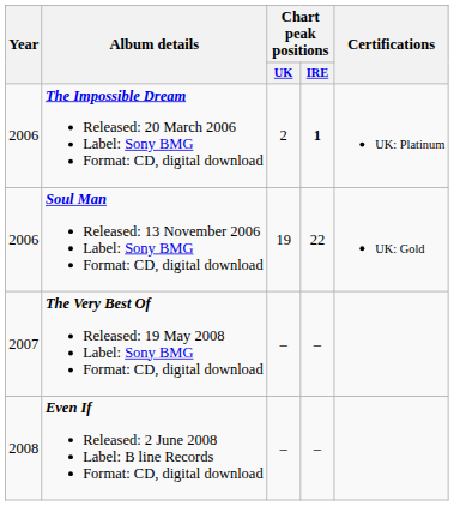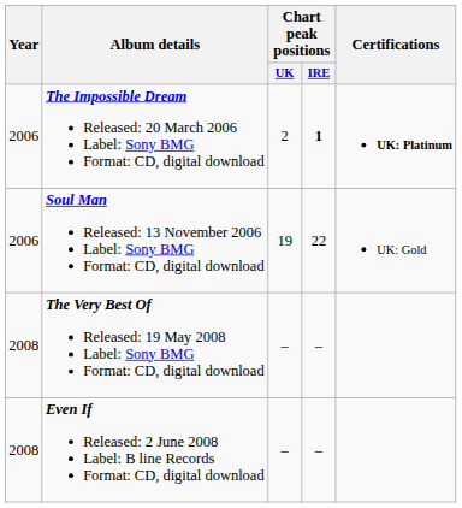row 3 | Certifications: normal -> bold
row 5 | Year: 2007 -> 2008
